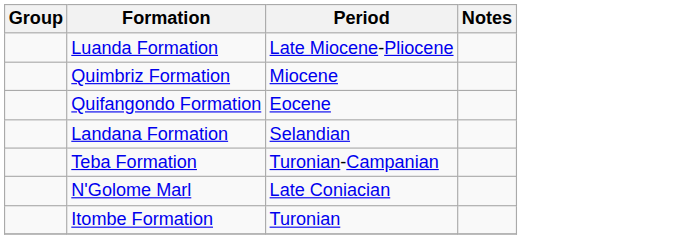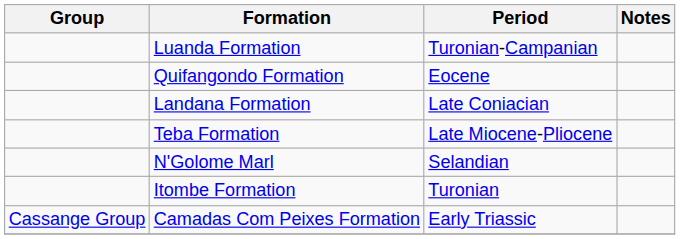Luanda Formation | Period: Late Miocene-Pliocene -> Turonian-Campanian
- row: Quimbriz Formation | Miocene
Landana Formation | Period: Selandian -> Late Coniacian
Teba Formation | Period: Turonian-Campanian -> Late Miocene-Pliocene
N'Golome Marl | Period: Late Coniacian -> Selandian
+ row: Cassange Group | Camadas Com Peixes Formation | Early Triassic
